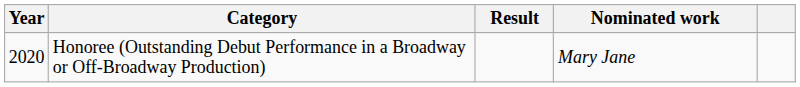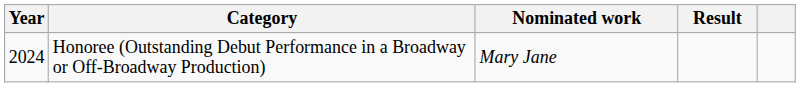columns swapped: Nominated work <-> Result
row 2 | Year: 2020 -> 2024
